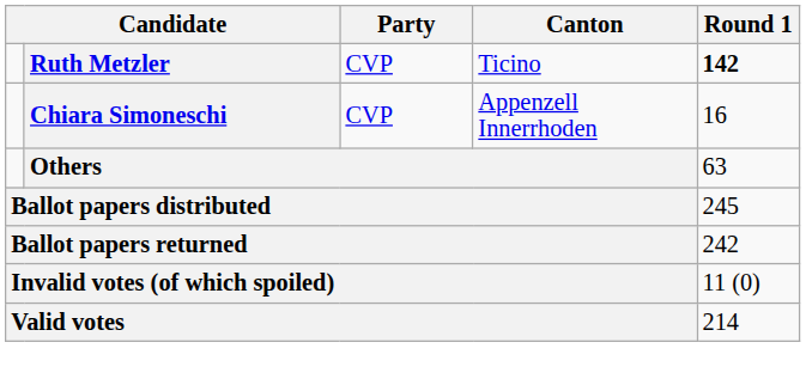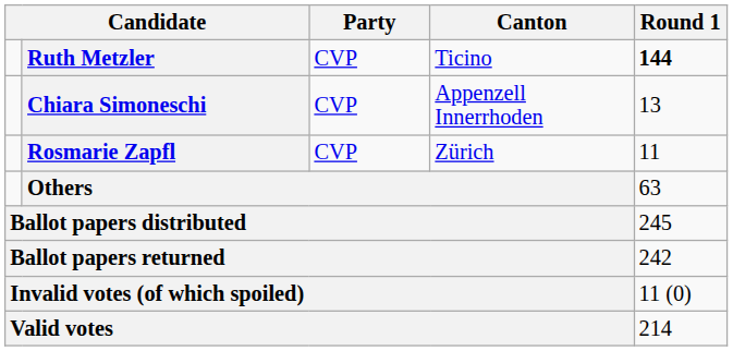Ruth Metzler | Round 1: 142 -> 144
Chiara Simoneschi | Round 1: 16 -> 13
+ row: Rosmarie Zapfl | CVP | Zürich | 11
